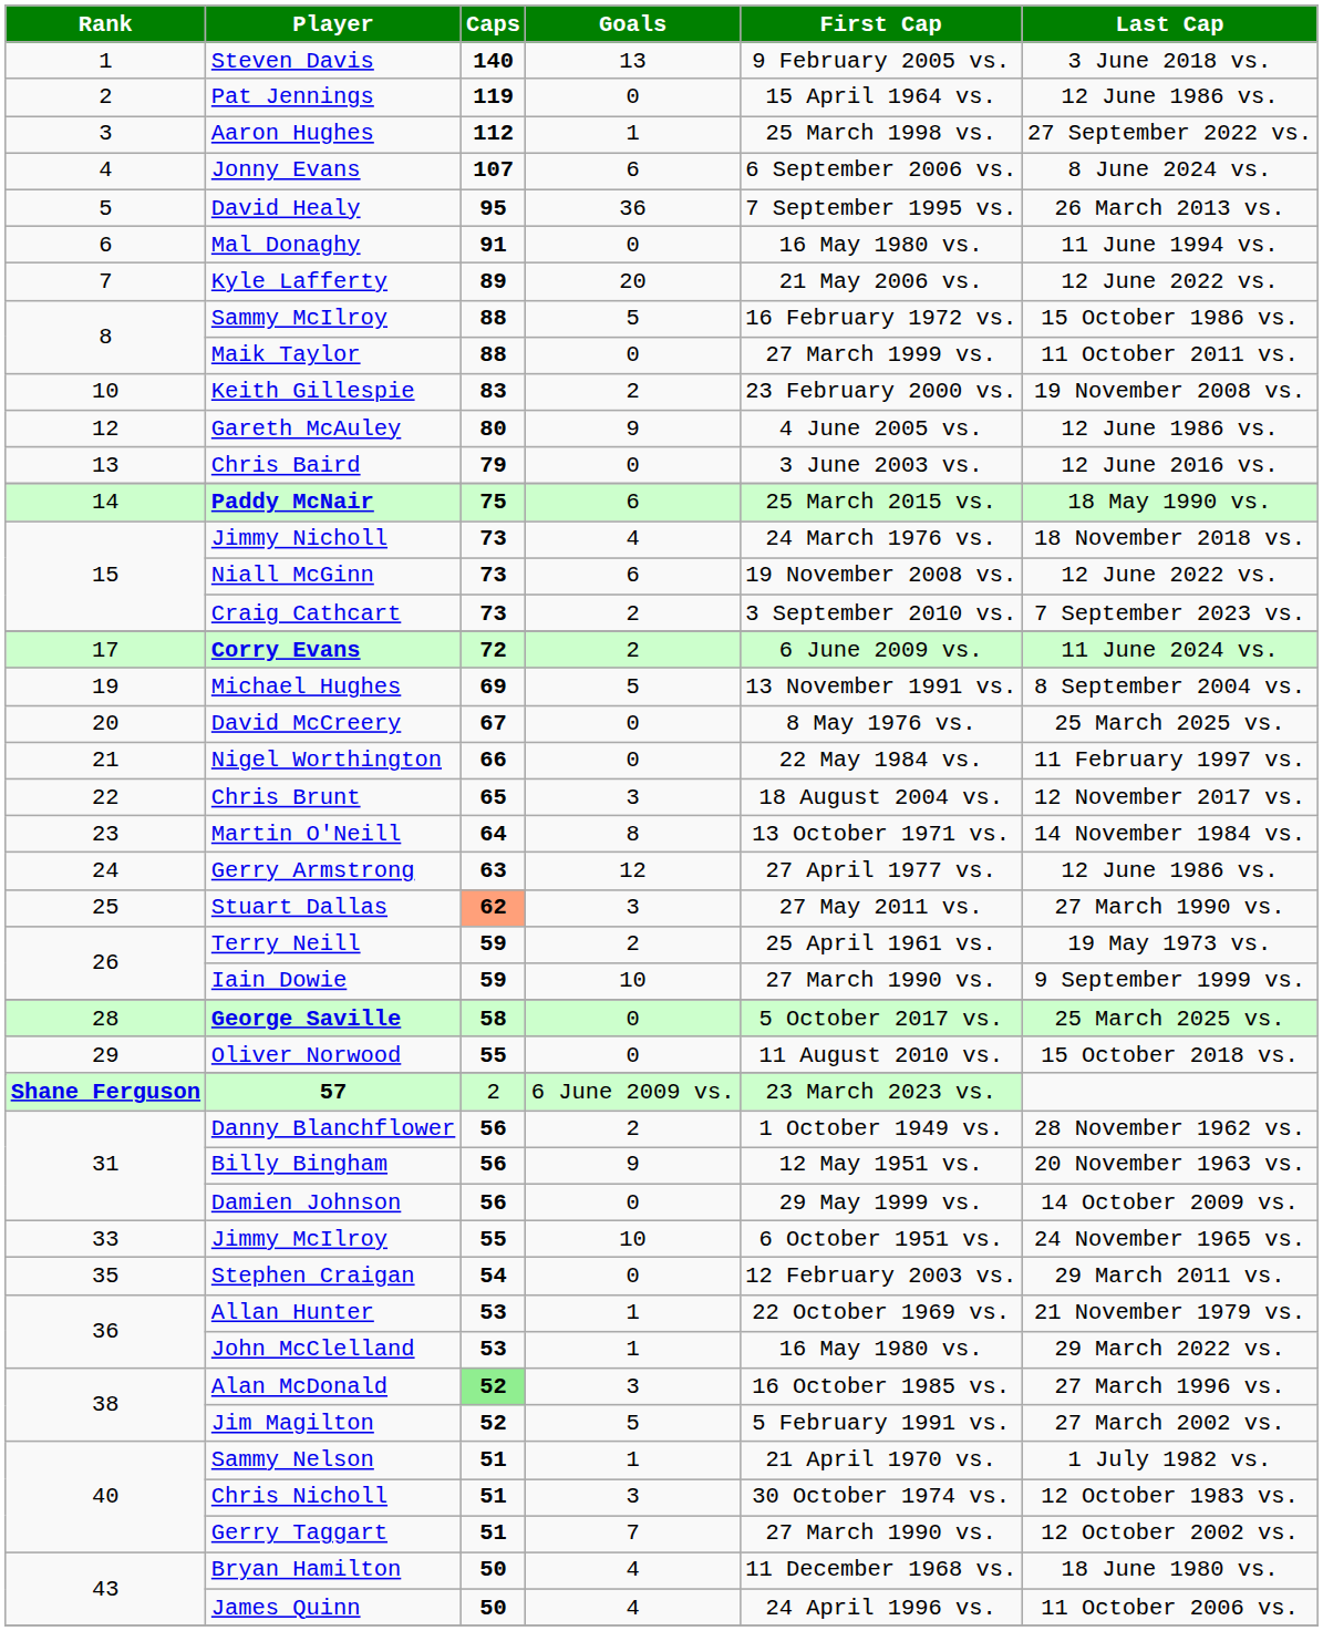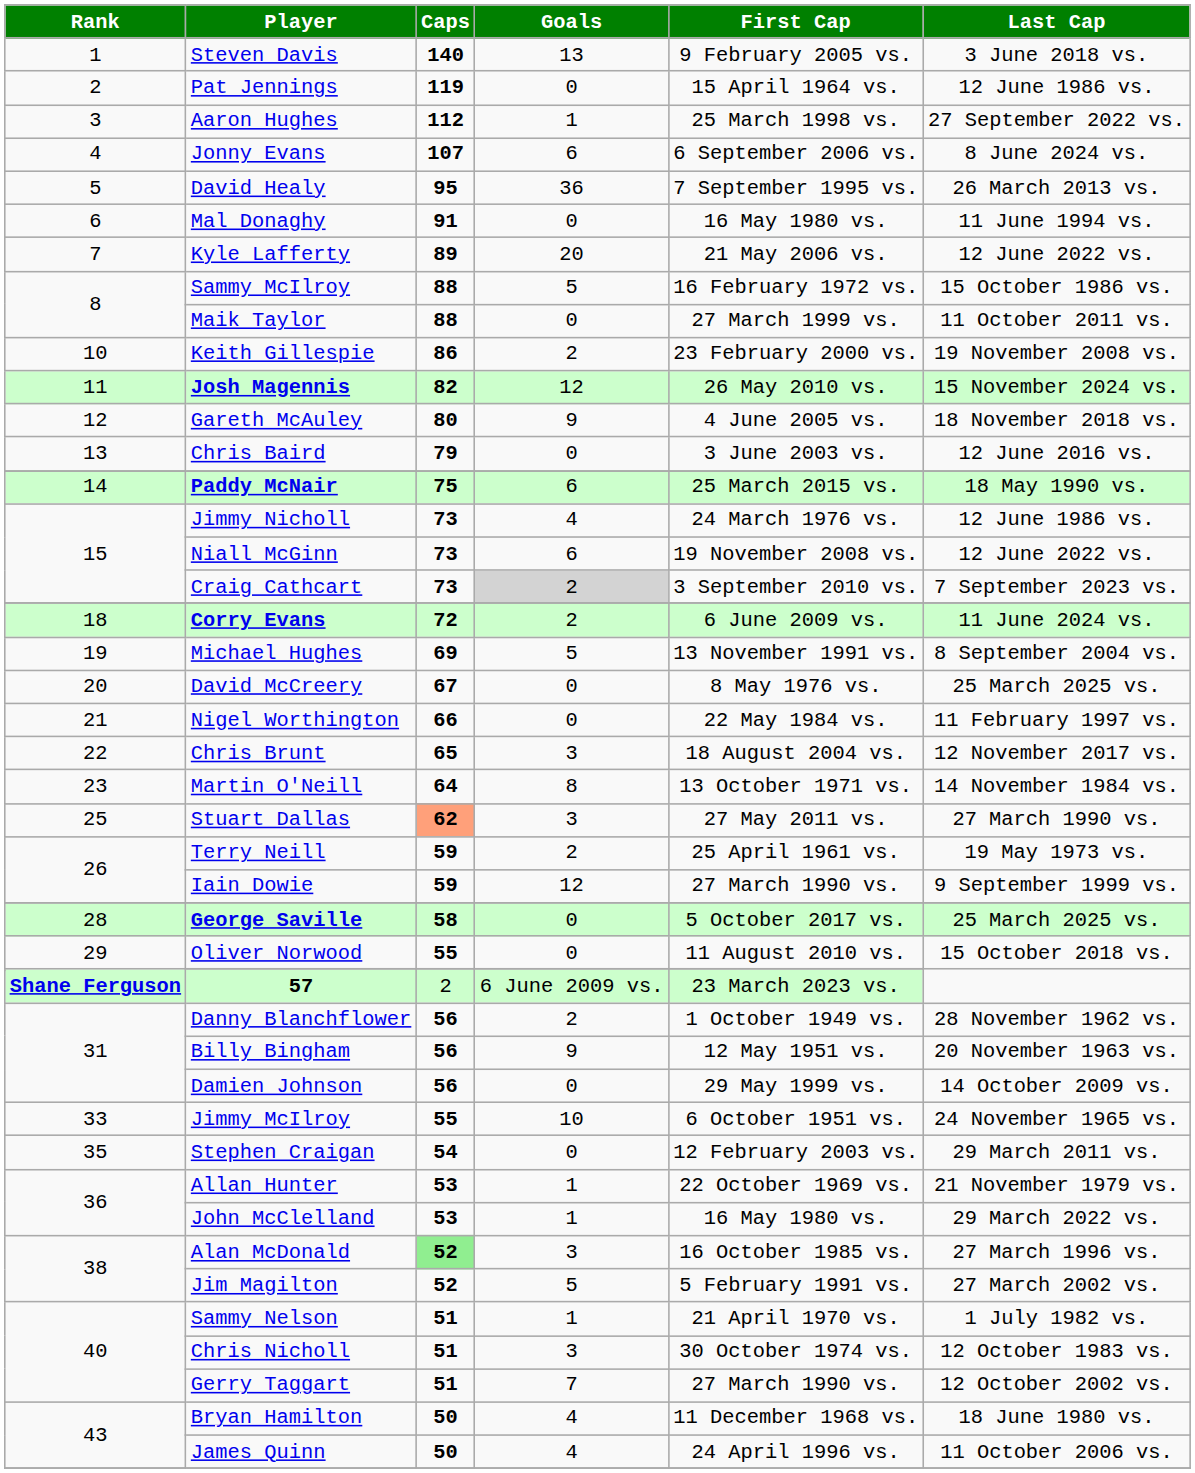Keith Gillespie | Caps: 83 -> 86
+ row: 11 | Josh Magennis | 82 | 12 | 26 May 2010 vs. | 15 November 2024 vs.
Gareth McAuley | Last Cap: 12 June 1986 vs. -> 18 November 2018 vs.
Jimmy Nicholl | Last Cap: 18 November 2018 vs. -> 12 June 1986 vs.
Craig Cathcart | Goals: no background -> lightgrey background
Corry Evans | Rank: 17 -> 18
- row: 24 | Gerry Armstrong | 63 | 12 | 27 April 1977 vs. | 12 June 1986 vs.
Iain Dowie | Goals: 10 -> 12
